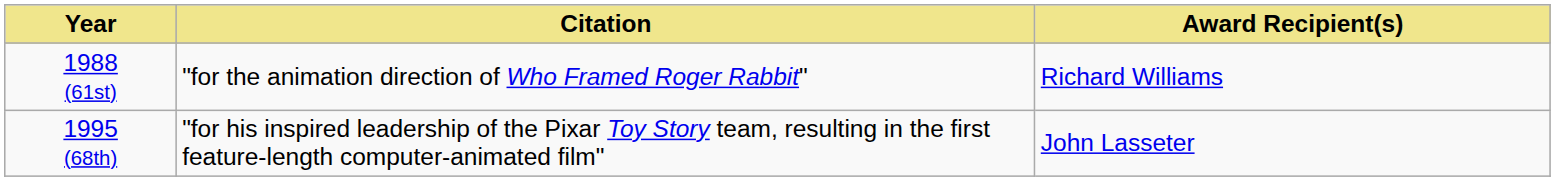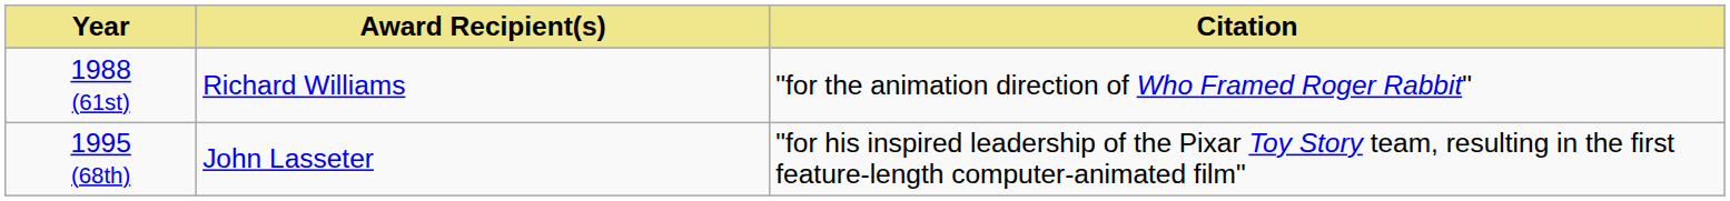columns swapped: Award Recipient(s) <-> Citation
